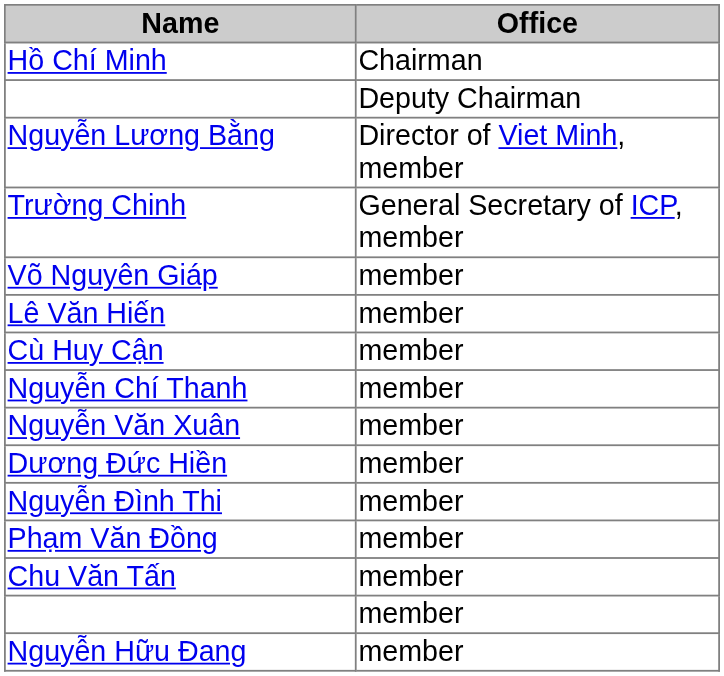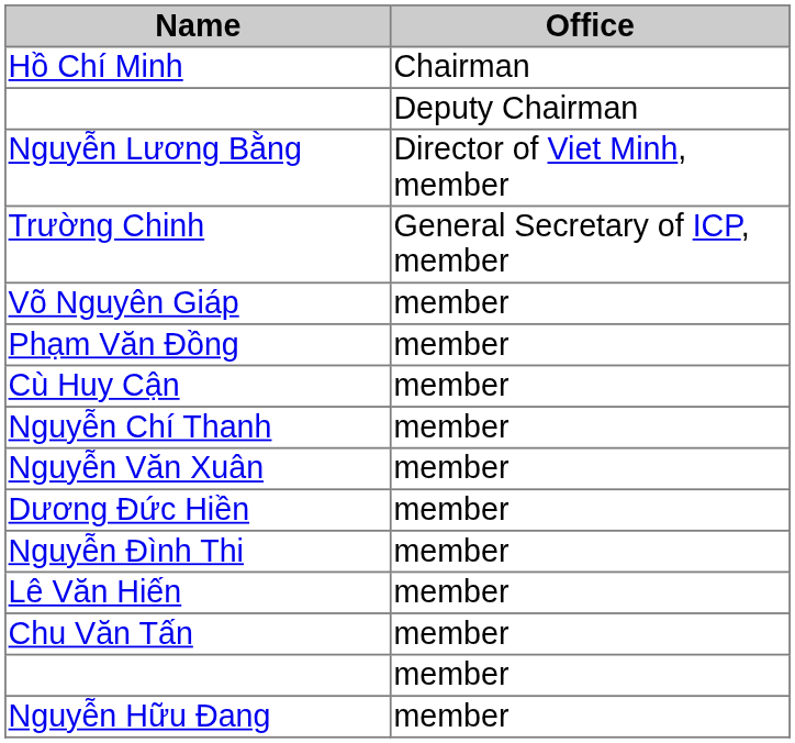row 7 | Name: Lê Văn Hiến -> Phạm Văn Đồng
row 13 | Name: Phạm Văn Đồng -> Lê Văn Hiến
